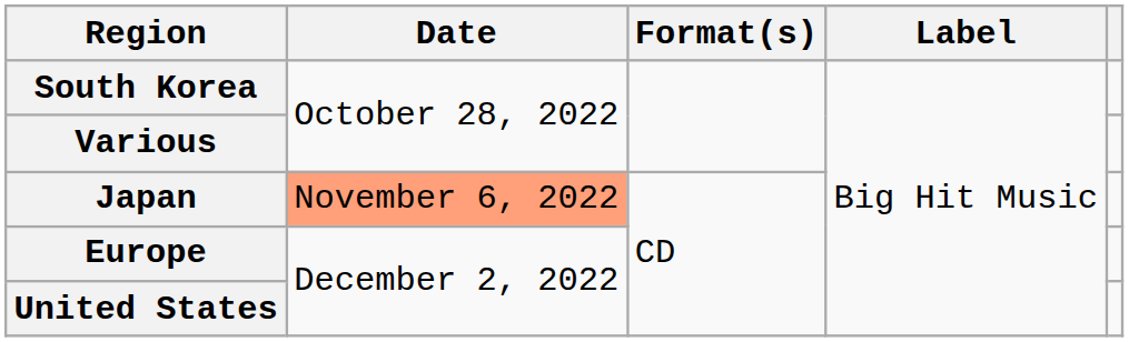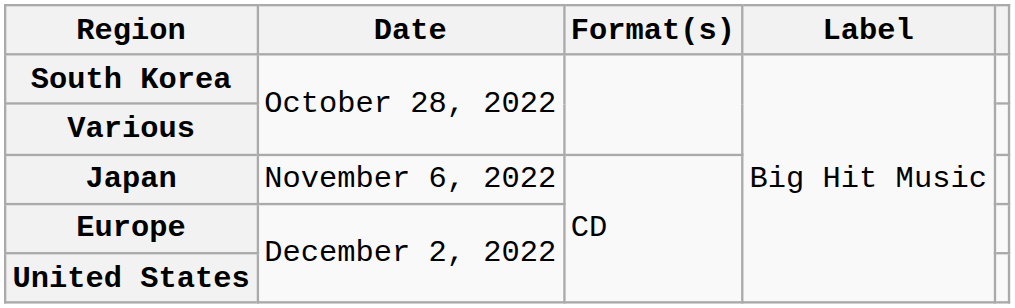Japan | Date: lightsalmon background -> no background
